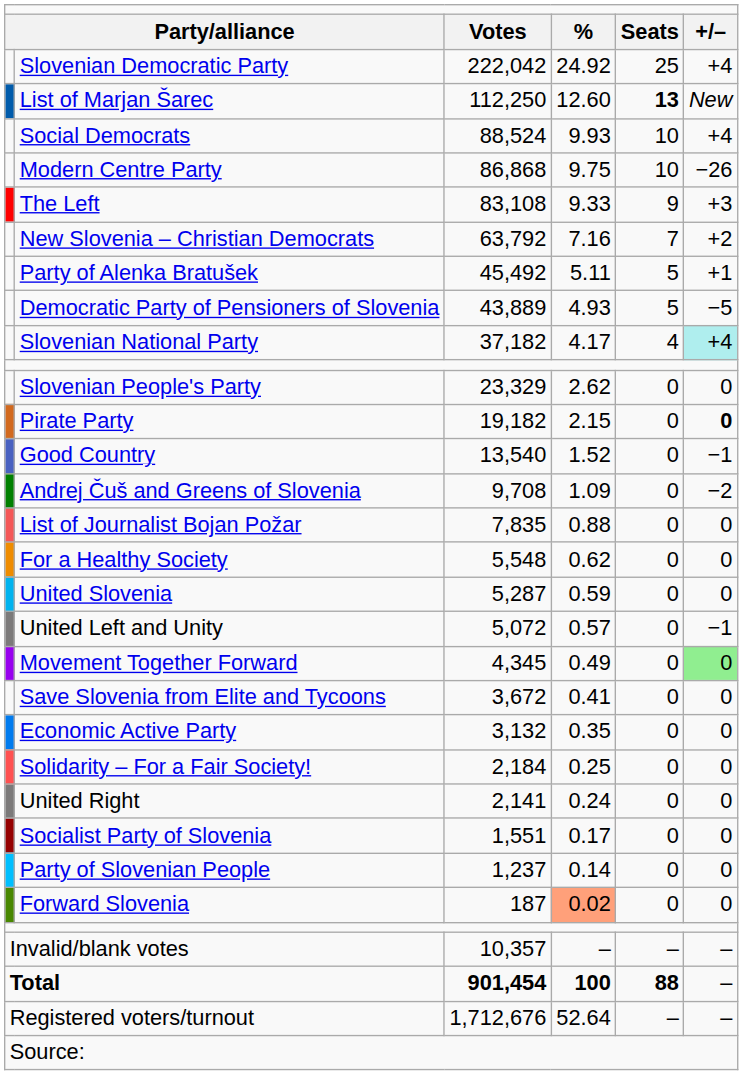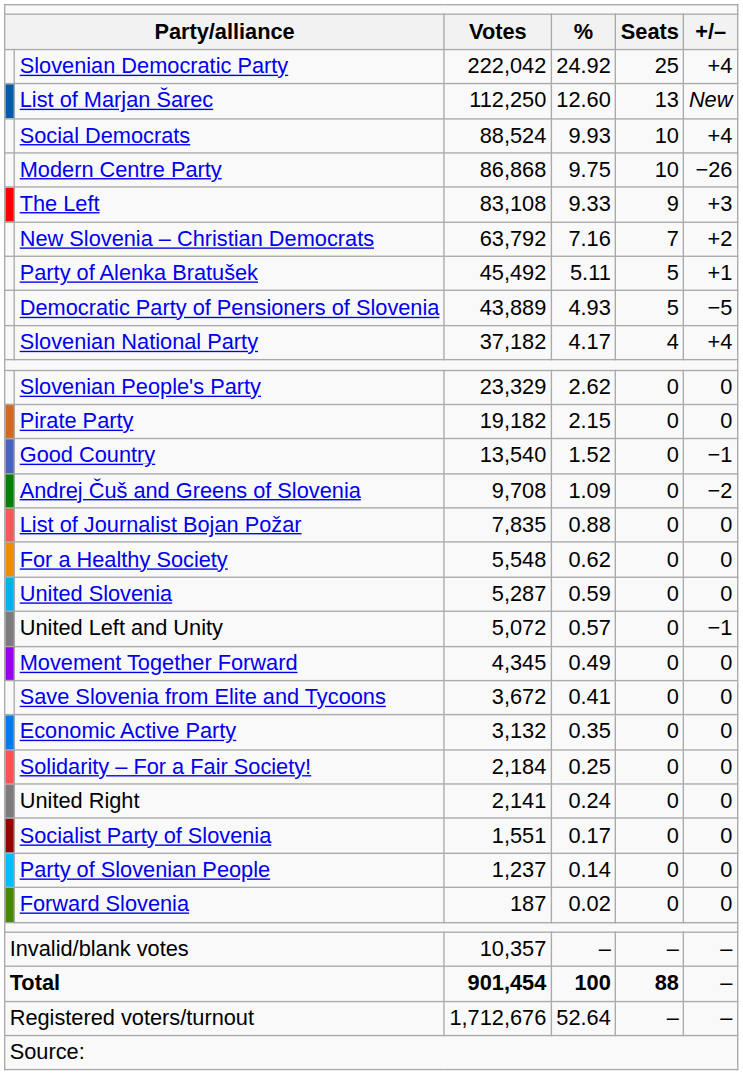List of Marjan Šarec | column 5: bold -> normal
Slovenian National Party | column 6: paleturquoise background -> no background
Pirate Party | column 6: bold -> normal
Movement Together Forward | column 6: lightgreen background -> no background
Forward Slovenia | column 4: lightsalmon background -> no background
